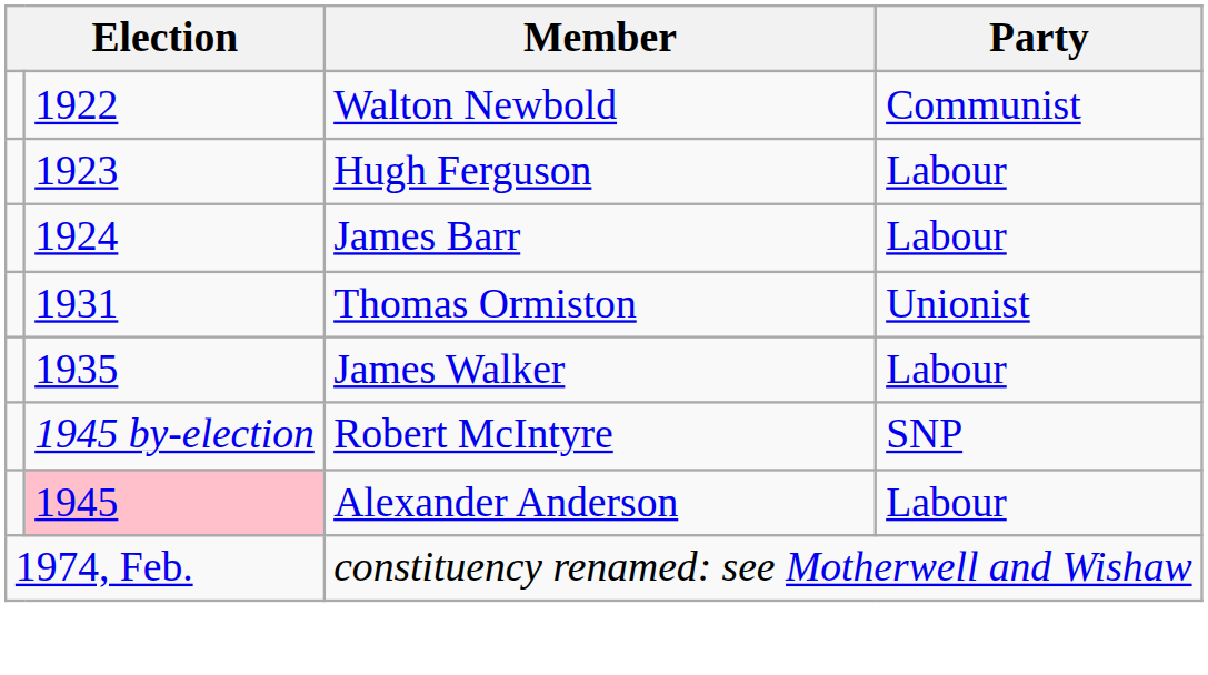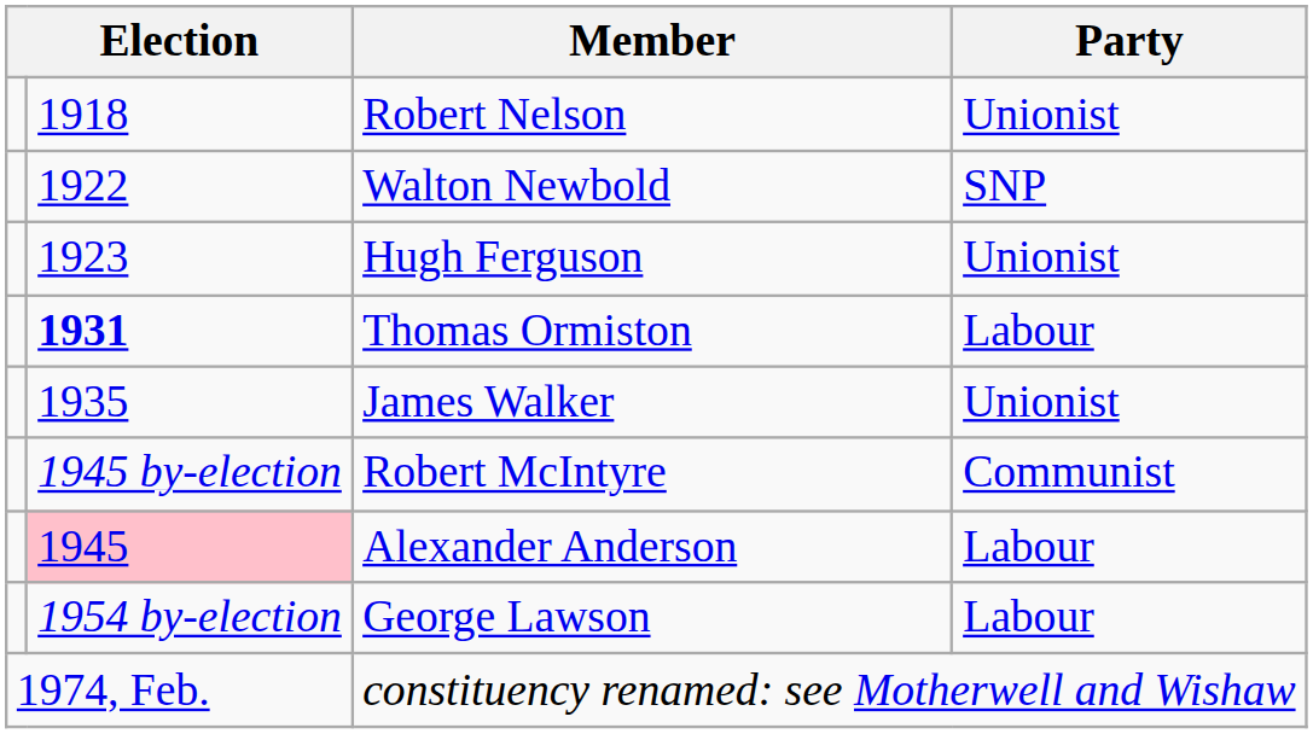+ row: 1918 | Robert Nelson | Unionist
Walton Newbold | Party: Communist -> SNP
Hugh Ferguson | Party: Labour -> Unionist
- row: 1924 | James Barr | Labour
Thomas Ormiston | column 2: normal -> bold
Thomas Ormiston | Party: Unionist -> Labour
James Walker | Party: Labour -> Unionist
Robert McIntyre | Party: SNP -> Communist
+ row: 1954 by-election | George Lawson | Labour
